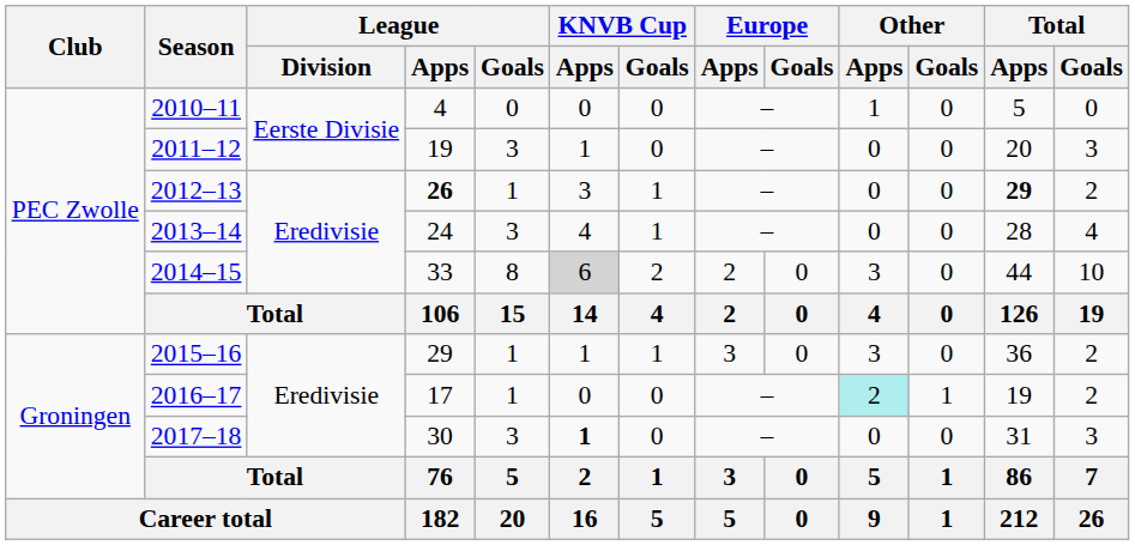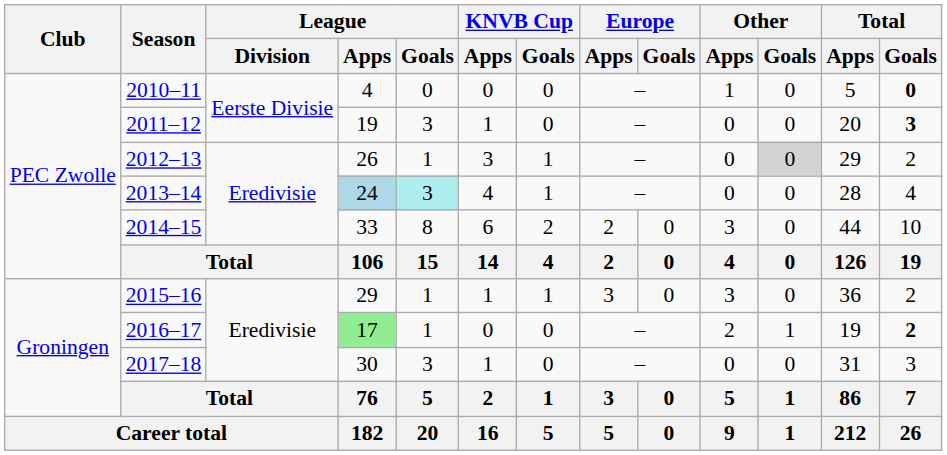2010–11 | Total / Goals: normal -> bold
2011–12 | Total / Goals: normal -> bold
2012–13 | League / Apps: bold -> normal
2012–13 | Other / Goals: no background -> lightgrey background
2012–13 | Total / Apps: bold -> normal
2013–14 | League / Apps: no background -> lightblue background
2013–14 | League / Goals: no background -> paleturquoise background
2014–15 | KNVB Cup / Apps: lightgrey background -> no background
2016–17 | League / Apps: no background -> lightgreen background
2016–17 | Other / Apps: paleturquoise background -> no background
2016–17 | Total / Goals: normal -> bold
2017–18 | KNVB Cup / Apps: bold -> normal
